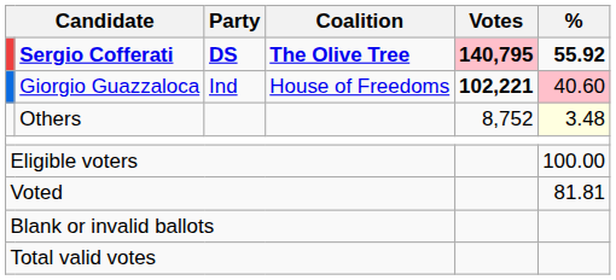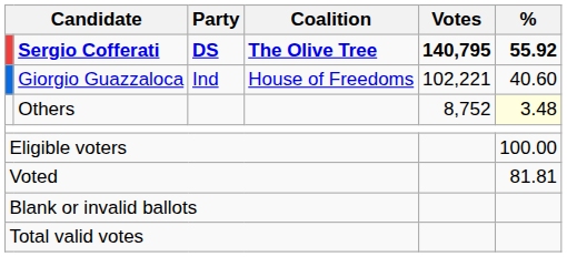Sergio Cofferati | Votes: pink background -> no background
Giorgio Guazzaloca | Votes: bold -> normal
Giorgio Guazzaloca | %: pink background -> no background
